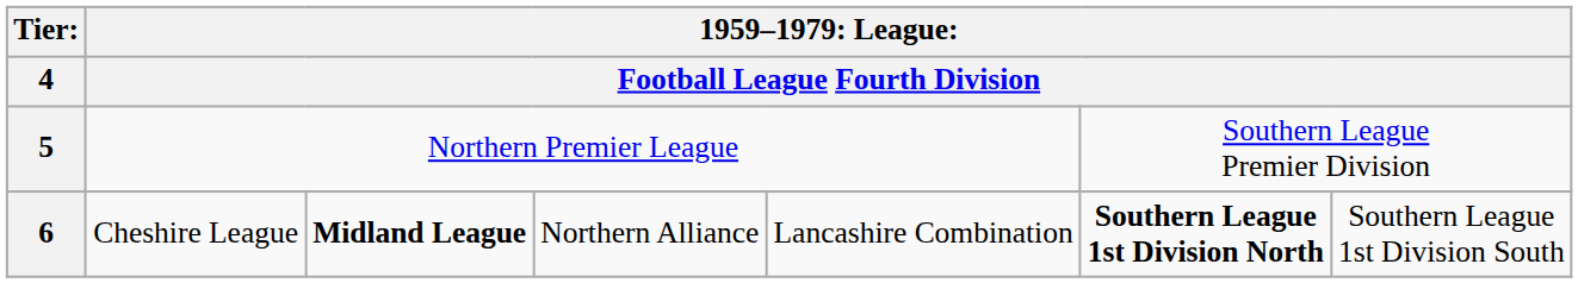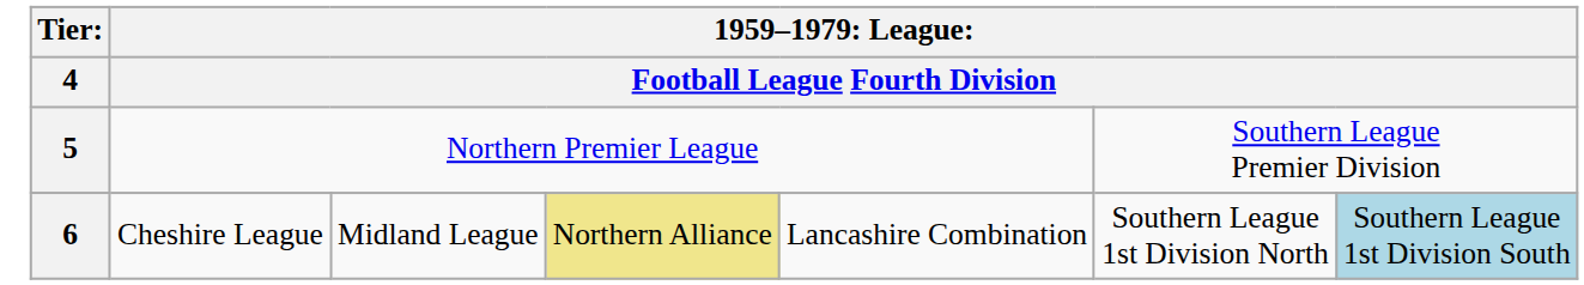6 | column 3: bold -> normal
6 | column 4: no background -> khaki background
6 | column 6: bold -> normal
6 | column 7: no background -> lightblue background
